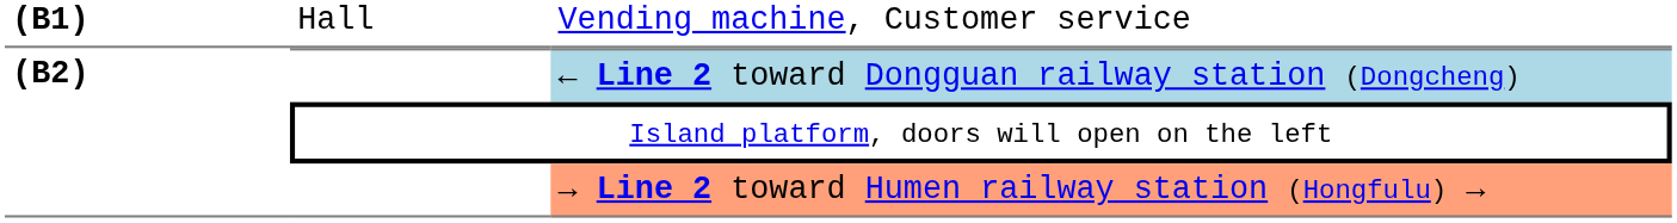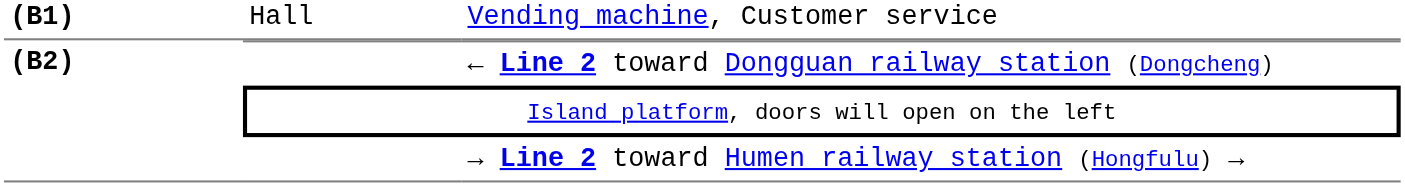← Line 2 toward Dongguan railway station (Dongcheng) | column 3: lightblue background -> no background
→ Line 2 toward Humen railway station (Hongfulu) → | column 3: lightsalmon background -> no background
